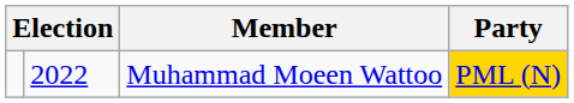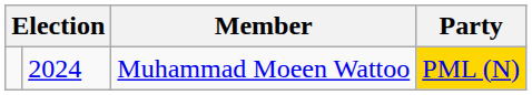Muhammad Moeen Wattoo | column 2: 2022 -> 2024
